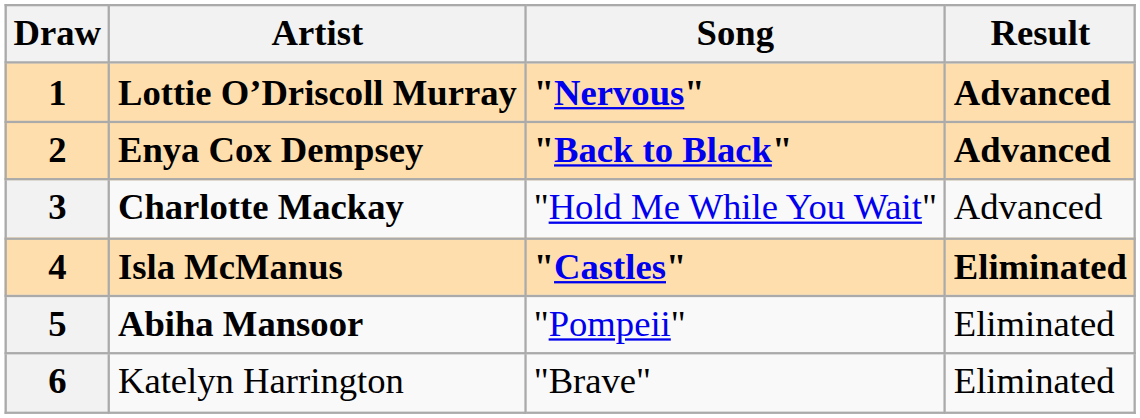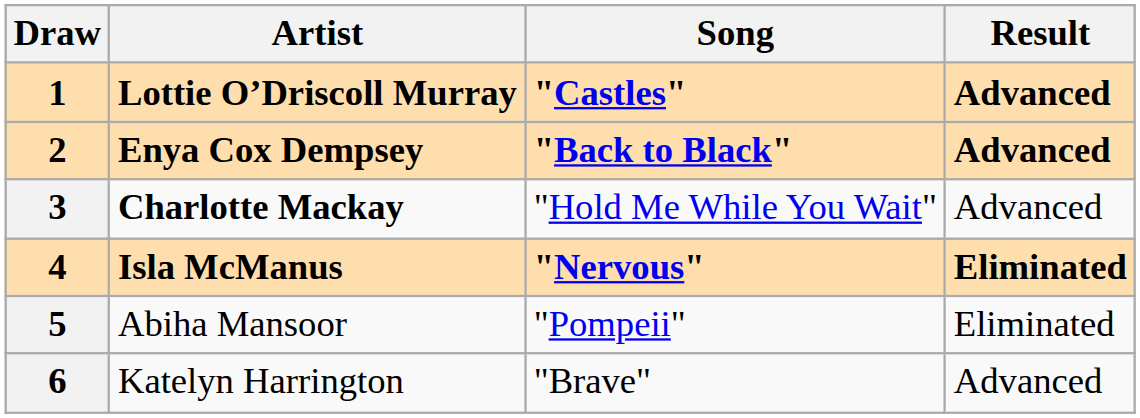1 | Song: "Nervous" -> "Castles"
4 | Song: "Castles" -> "Nervous"
5 | Artist: bold -> normal
6 | Result: Eliminated -> Advanced
